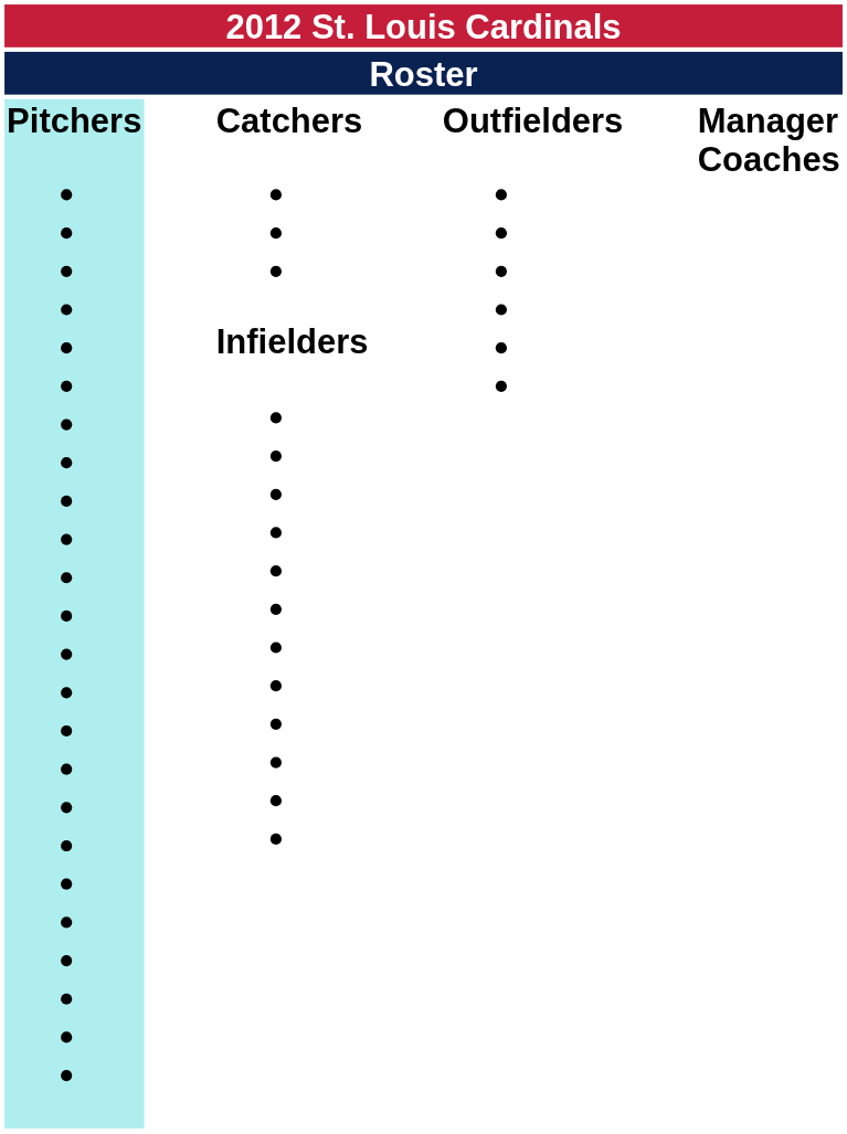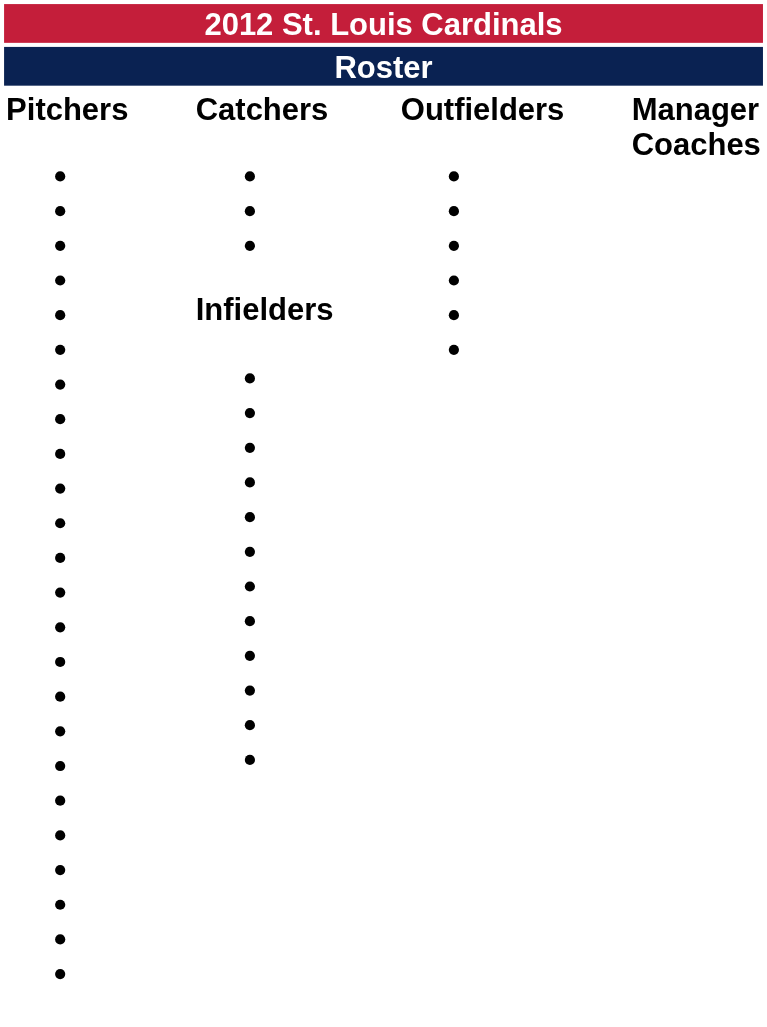Pitchers | column 1: paleturquoise background -> no background
